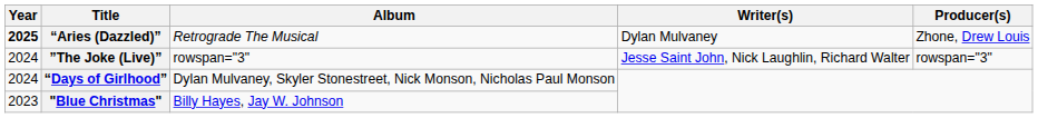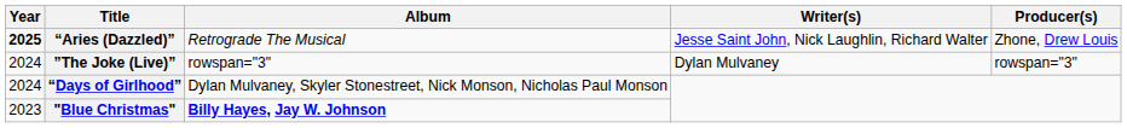“Aries (Dazzled)” | Writer(s): Dylan Mulvaney -> Jesse Saint John, Nick Laughlin, Richard Walter
”The Joke (Live)” | Writer(s): Jesse Saint John, Nick Laughlin, Richard Walter -> Dylan Mulvaney
"Blue Christmas" | Album: normal -> bold
